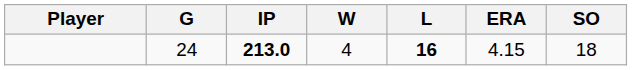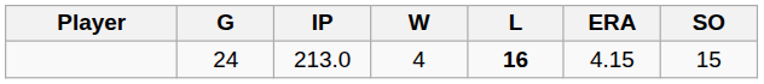row 2 | IP: bold -> normal
row 2 | SO: 18 -> 15
